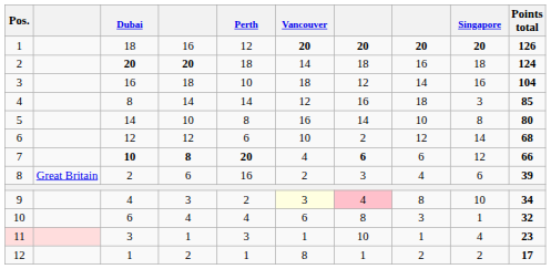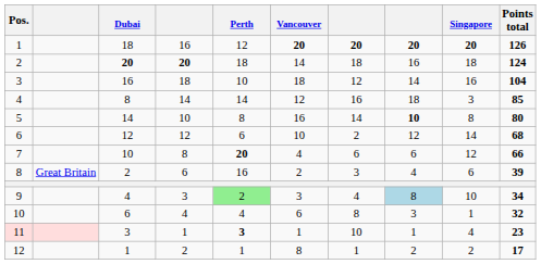5 | column 8: normal -> bold
7 | Dubai: bold -> normal
7 | column 4: bold -> normal
7 | column 7: bold -> normal
9 | Perth: no background -> lightgreen background
9 | Vancouver: lightyellow background -> no background
9 | column 7: pink background -> no background
9 | column 8: no background -> lightblue background
11 | Perth: normal -> bold
